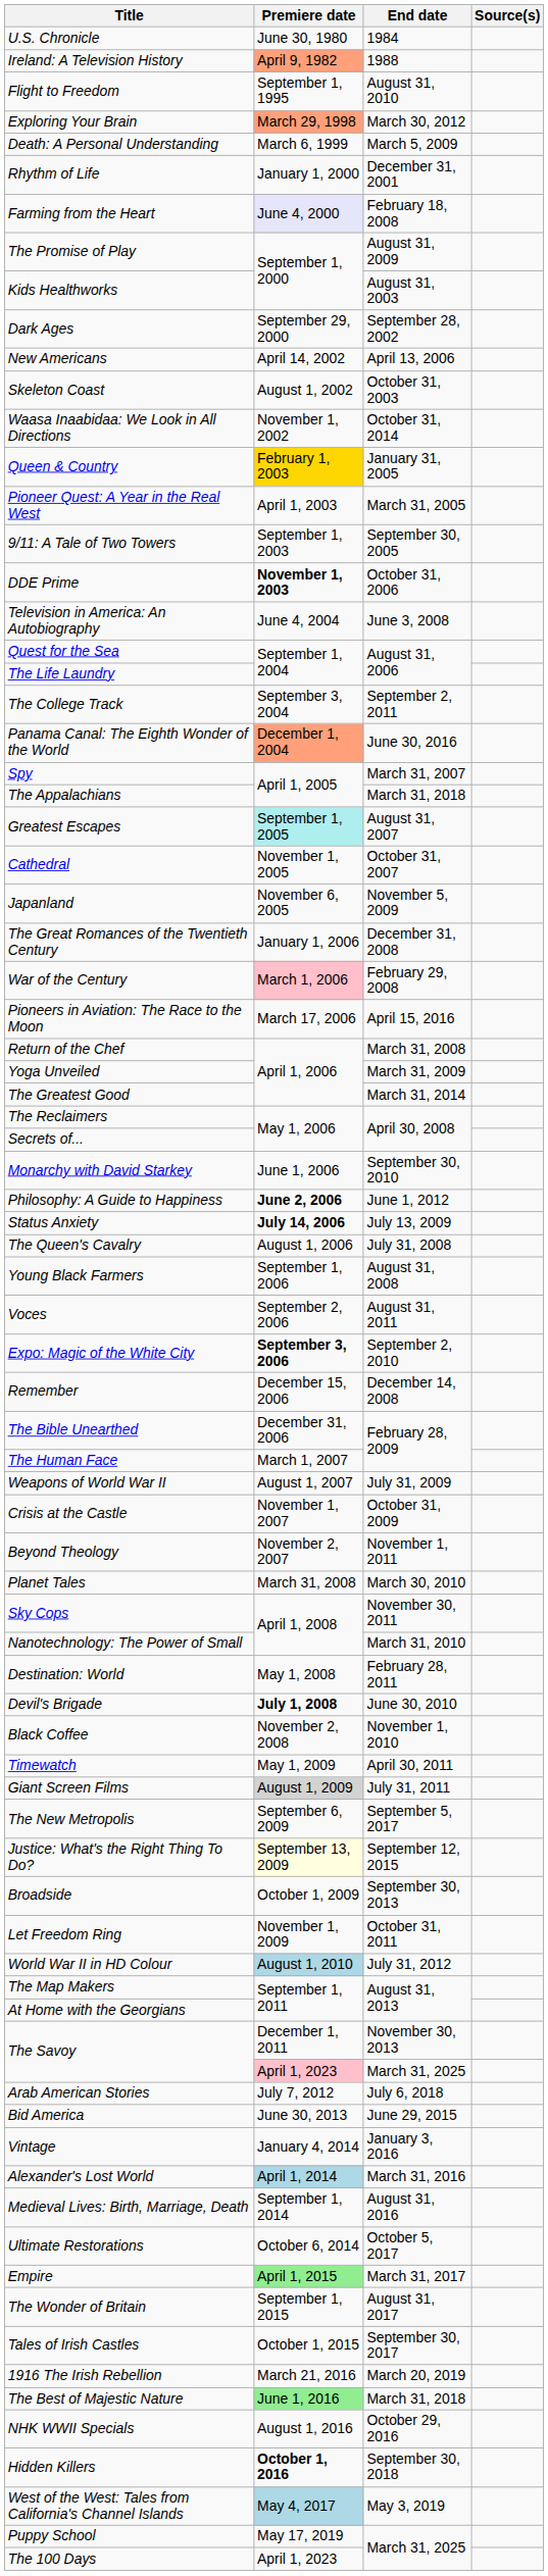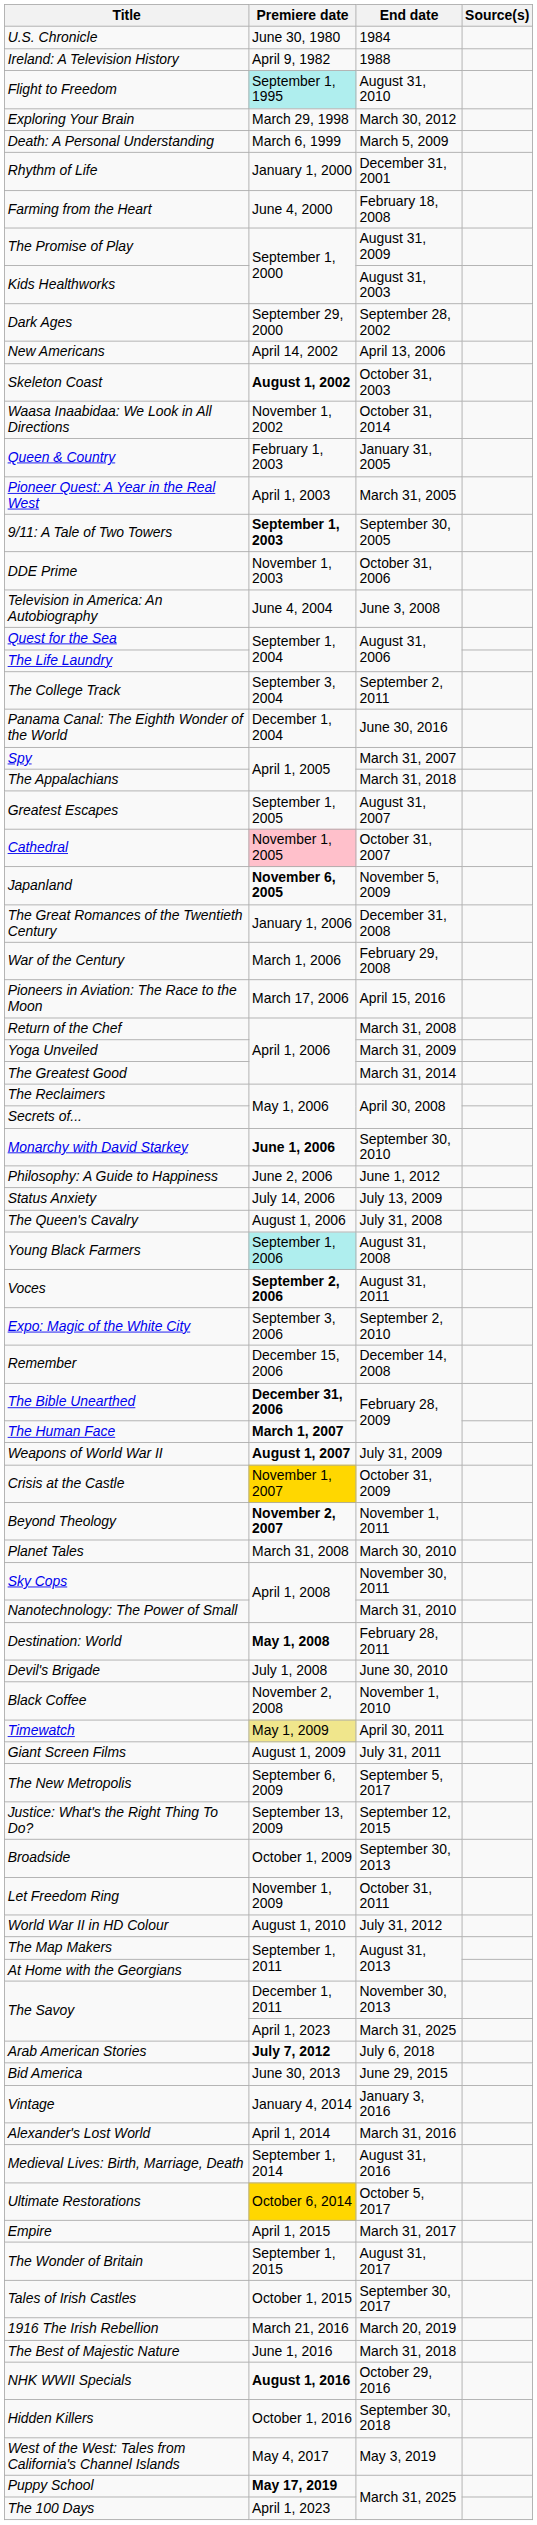Ireland: A Television History | Premiere date: lightsalmon background -> no background
Flight to Freedom | Premiere date: no background -> paleturquoise background
Exploring Your Brain | Premiere date: lightsalmon background -> no background
Farming from the Heart | Premiere date: lavender background -> no background
Skeleton Coast | Premiere date: normal -> bold
Queen & Country | Premiere date: gold background -> no background
9/11: A Tale of Two Towers | Premiere date: normal -> bold
DDE Prime | Premiere date: bold -> normal
Panama Canal: The Eighth Wonder of the World | Premiere date: lightsalmon background -> no background
Greatest Escapes | Premiere date: paleturquoise background -> no background
Cathedral | Premiere date: no background -> pink background
Japanland | Premiere date: normal -> bold
War of the Century | Premiere date: pink background -> no background
Monarchy with David Starkey | Premiere date: normal -> bold
Philosophy: A Guide to Happiness | Premiere date: bold -> normal
Status Anxiety | Premiere date: bold -> normal
Young Black Farmers | Premiere date: no background -> paleturquoise background
Voces | Premiere date: normal -> bold
Expo: Magic of the White City | Premiere date: bold -> normal
The Bible Unearthed | Premiere date: normal -> bold
The Human Face | Premiere date: normal -> bold
Weapons of World War II | Premiere date: normal -> bold
Crisis at the Castle | Premiere date: no background -> gold background
Beyond Theology | Premiere date: normal -> bold
Destination: World | Premiere date: normal -> bold
Devil's Brigade | Premiere date: bold -> normal
Timewatch | Premiere date: no background -> khaki background
Giant Screen Films | Premiere date: lightgrey background -> no background
Justice: What's the Right Thing To Do? | Premiere date: lightyellow background -> no background
World War II in HD Colour | Premiere date: lightblue background -> no background
The Savoy / March 31, 2025 | Premiere date: pink background -> no background
Arab American Stories | Premiere date: normal -> bold
Alexander's Lost World | Premiere date: lightblue background -> no background
Ultimate Restorations | Premiere date: no background -> gold background
Empire | Premiere date: lightgreen background -> no background
The Best of Majestic Nature | Premiere date: lightgreen background -> no background
NHK WWII Specials | Premiere date: normal -> bold
Hidden Killers | Premiere date: bold -> normal
West of the West: Tales from California's Channel Islands | Premiere date: lightblue background -> no background
Puppy School | Premiere date: normal -> bold
